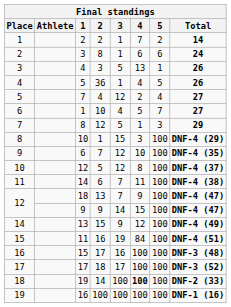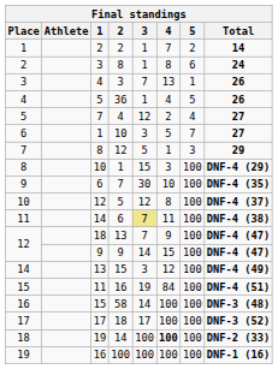row 4 | 4: 6 -> 8
row 5 | 3: 5 -> 7
row 8 | 3: 4 -> 3
row 11 | 3: 12 -> 30
row 13 | 3: no background -> khaki background
row 16 | 3: 9 -> 3
row 18 | 2: 17 -> 58
row 18 | 3: 16 -> 14
